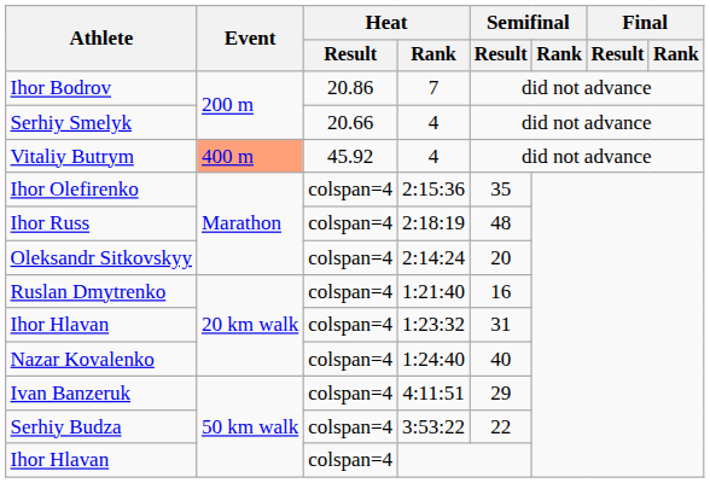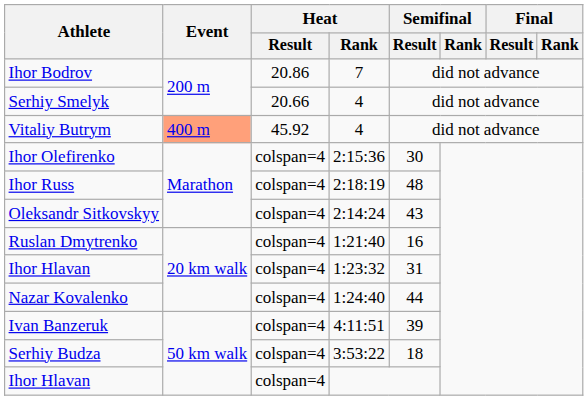Ihor Olefirenko | Semifinal / Result: 35 -> 30
Oleksandr Sitkovskyy | Semifinal / Result: 20 -> 43
Nazar Kovalenko | Semifinal / Result: 40 -> 44
Ivan Banzeruk | Semifinal / Result: 29 -> 39
Serhiy Budza | Semifinal / Result: 22 -> 18
